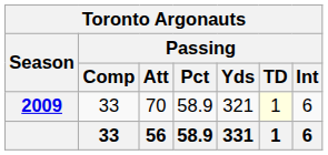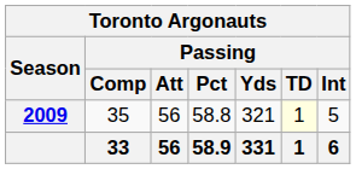2009 | Passing / Comp: 33 -> 35
2009 | Passing / Att: 70 -> 56
2009 | Passing / Pct: 58.9 -> 58.8
2009 | Passing / Int: 6 -> 5
